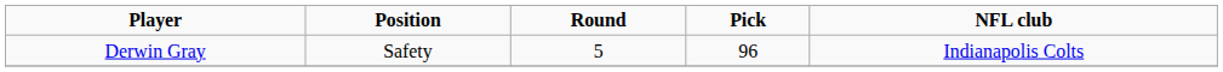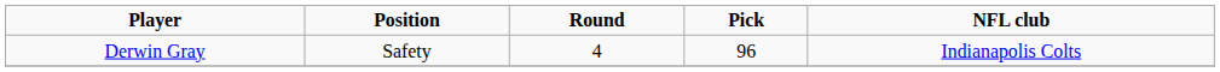Derwin Gray | Round: 5 -> 4
